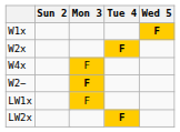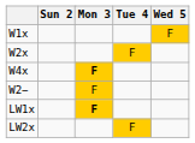W1x | Wed 5: bold -> normal
W2x | Tue 4: bold -> normal
W4x | Mon 3: normal -> bold
W2− | Mon 3: bold -> normal
LW1x | Mon 3: normal -> bold
LW2x | Tue 4: bold -> normal
